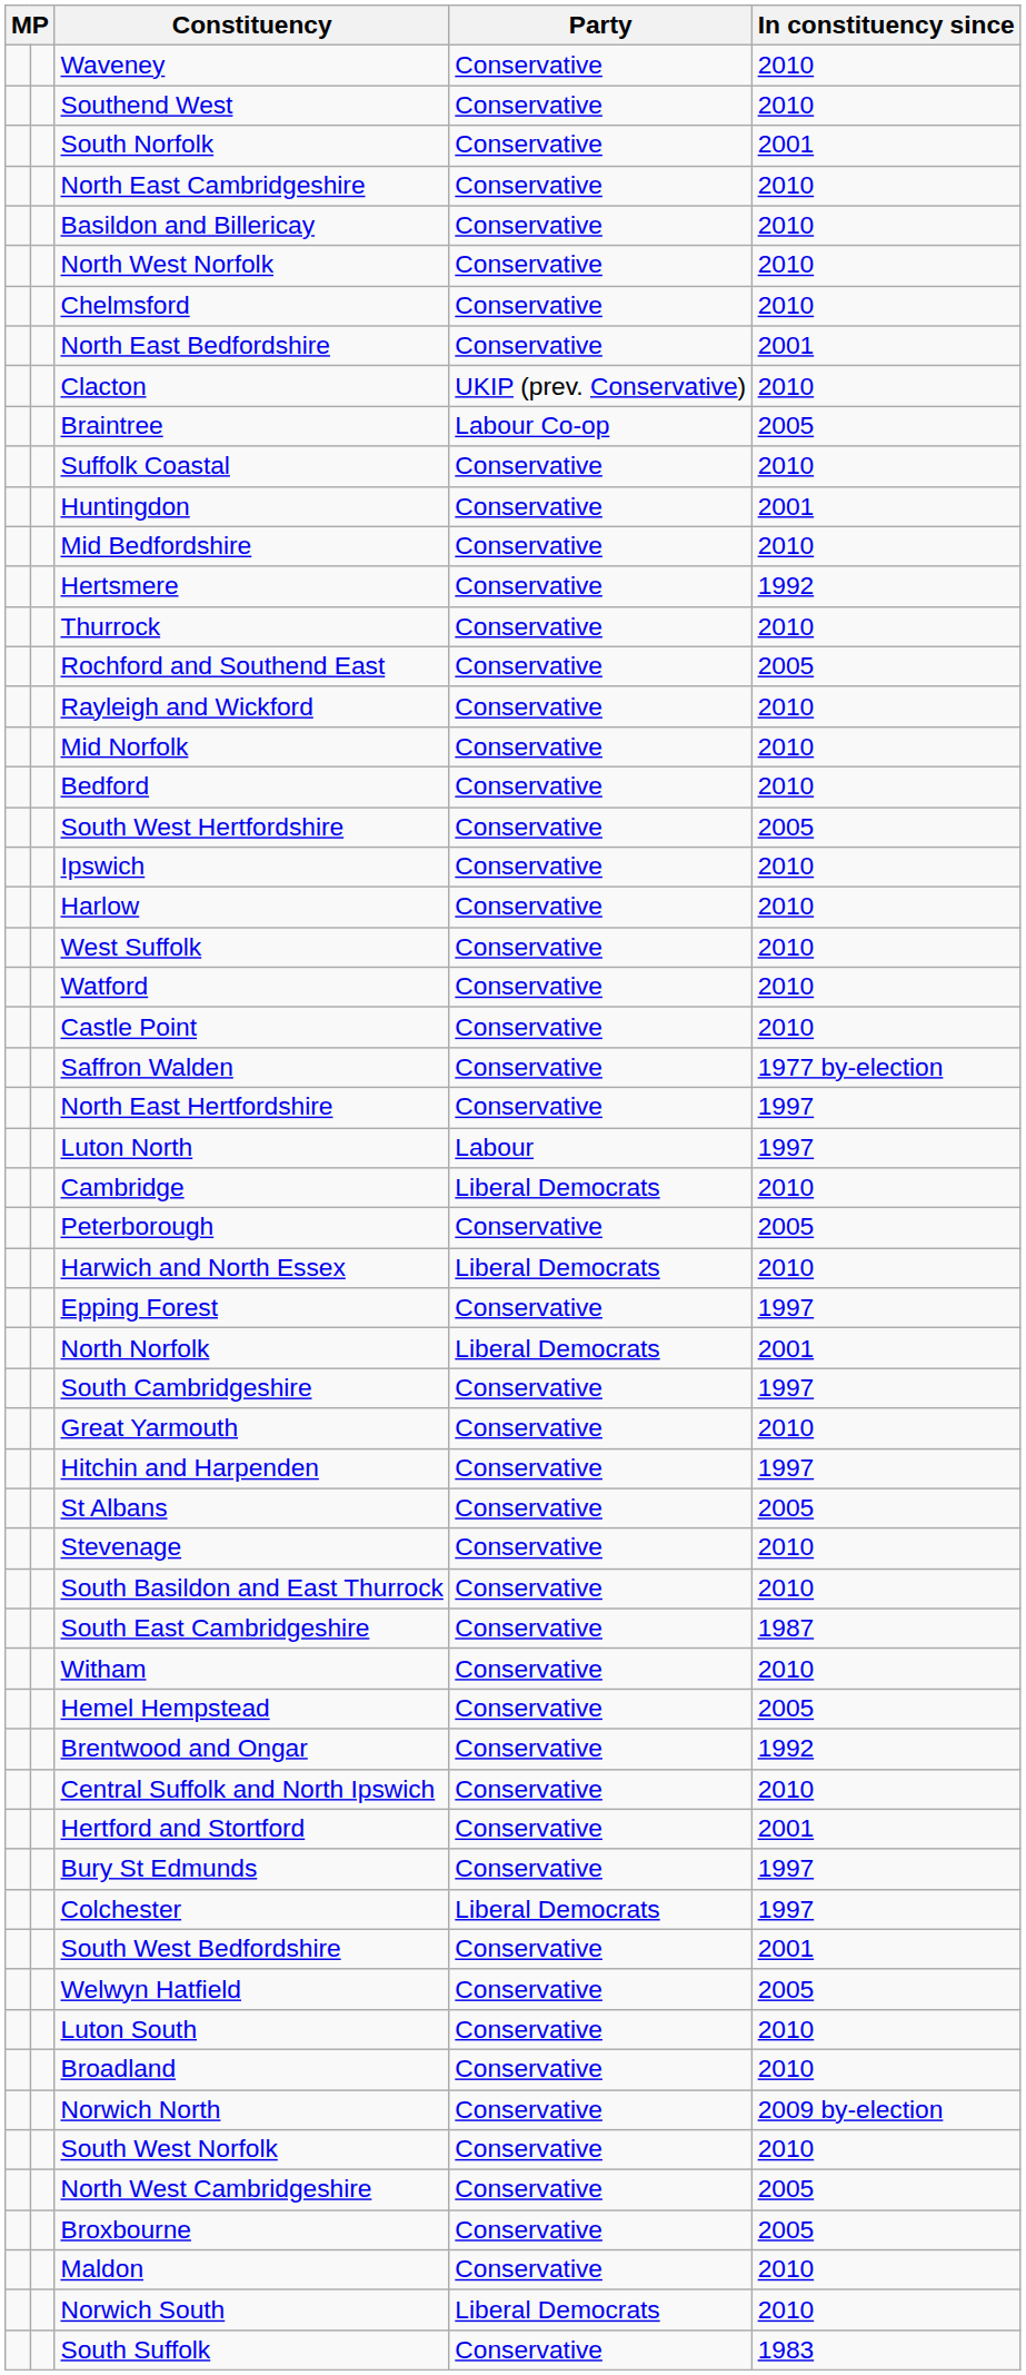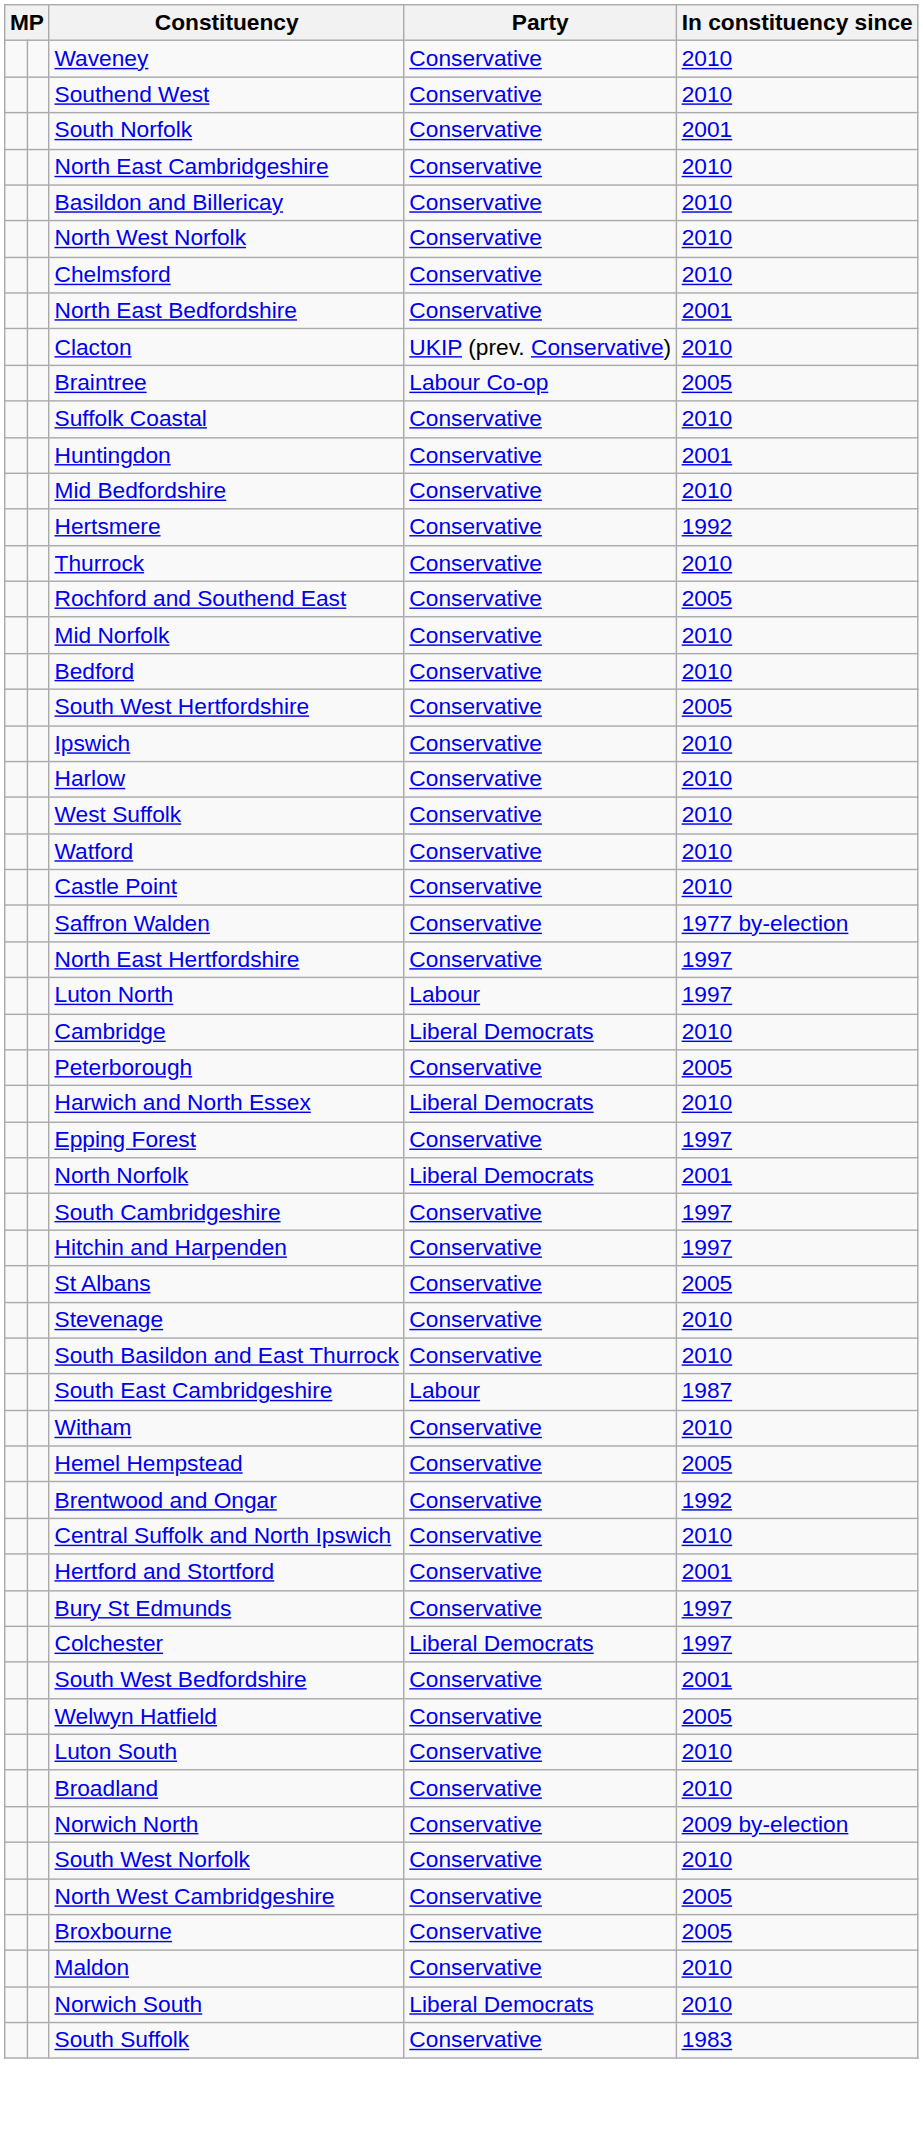- row: Rayleigh and Wickford | Conservative | 2010
- row: Great Yarmouth | Conservative | 2010
South East Cambridgeshire | Party: Conservative -> Labour
